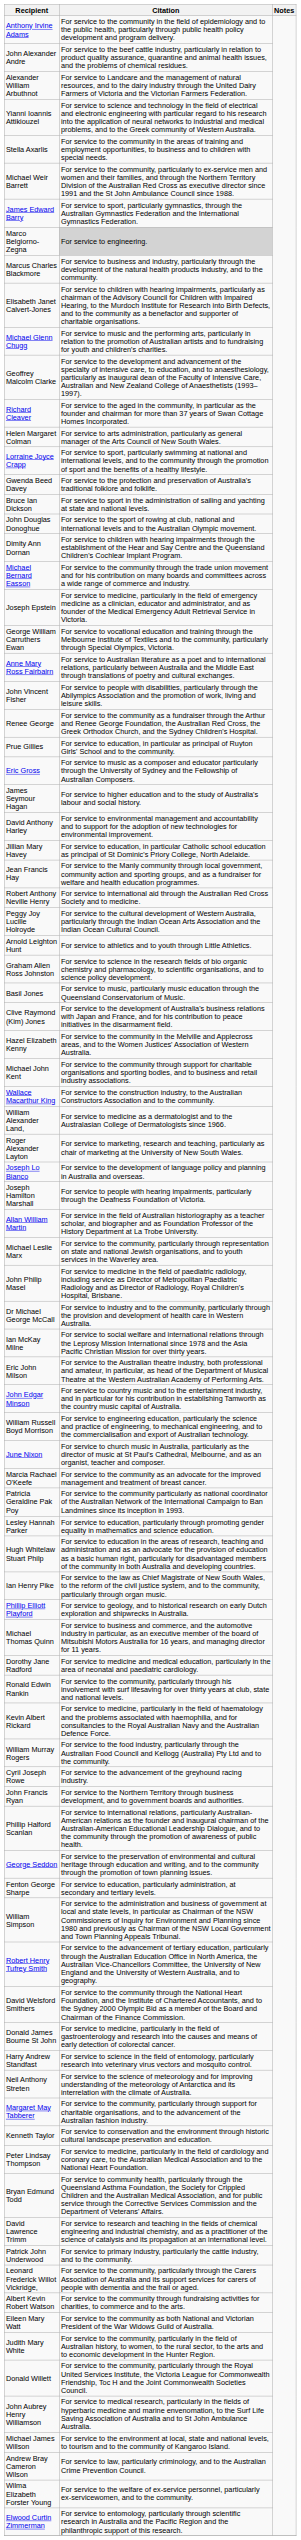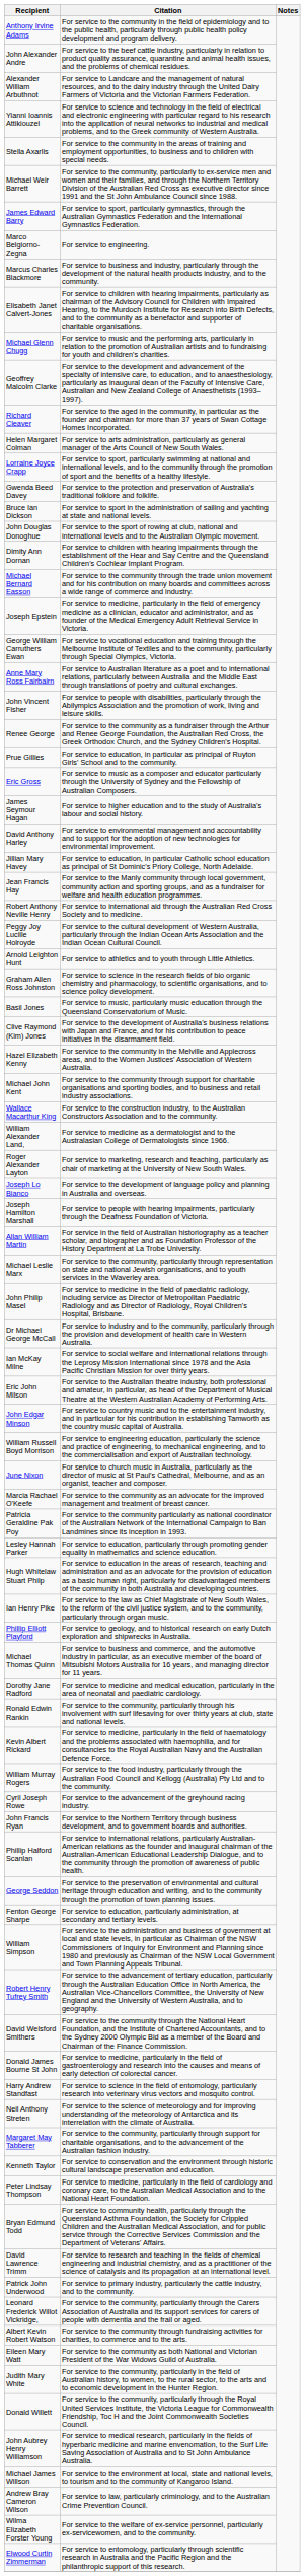Marco Belgiorno-Zegna | Citation: lightgrey background -> no background
